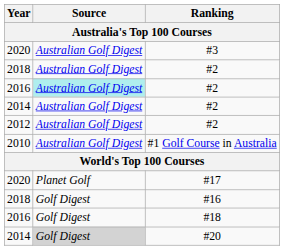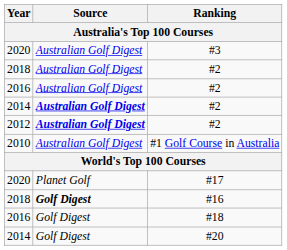2016 / #2 | Source: paleturquoise background -> no background
2014 / #2 | Source: normal -> bold
2012 / #2 | Source: normal -> bold
#16 | Source: normal -> bold
#20 | Source: lightgrey background -> no background
